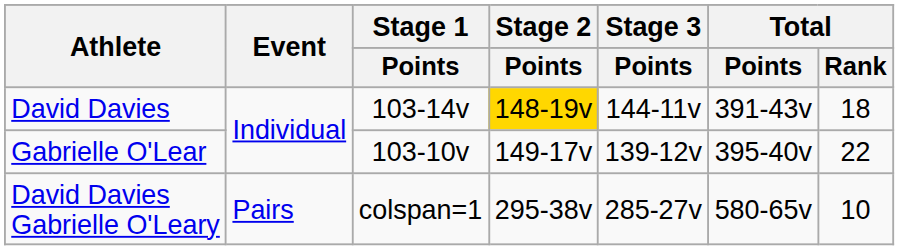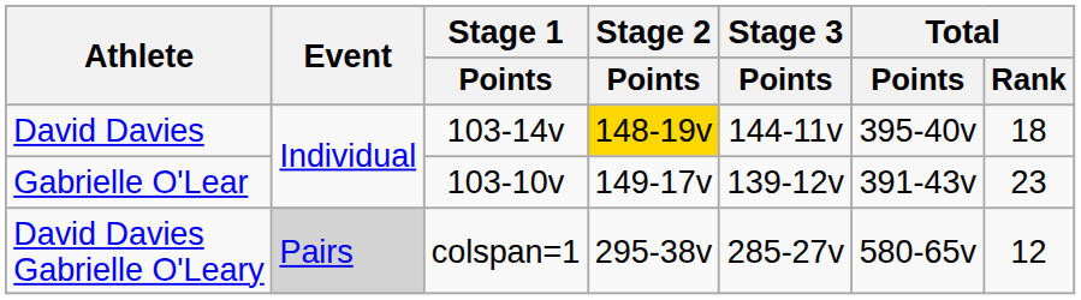David Davies | Total / Points: 391-43v -> 395-40v
Gabrielle O'Lear | Total / Points: 395-40v -> 391-43v
Gabrielle O'Lear | Total / Rank: 22 -> 23
David Davies Gabrielle O'Leary | Event: no background -> lightgrey background
David Davies Gabrielle O'Leary | Total / Rank: 10 -> 12
